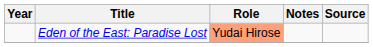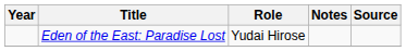Eden of the East: Paradise Lost | Role: lightsalmon background -> no background
